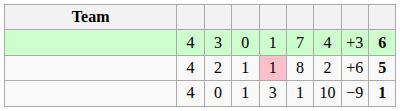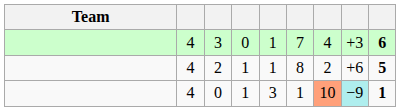row 3 | column 5: pink background -> no background
row 4 | column 7: no background -> lightsalmon background
row 4 | column 8: no background -> paleturquoise background
